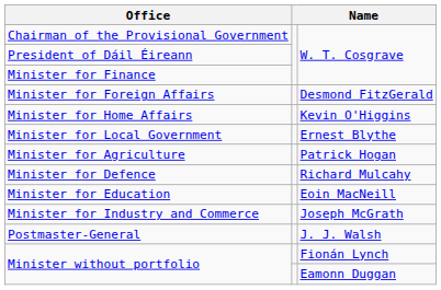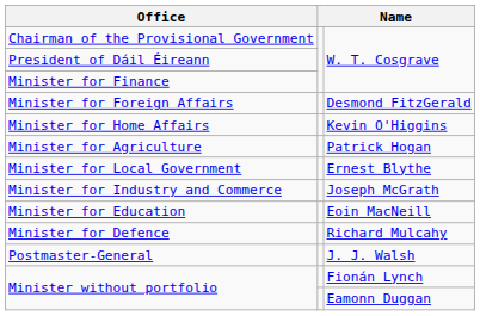rows swapped: Minister for Local Government <-> Minister for Agriculture
rows swapped: Minister for Industry and Commerce <-> Minister for Defence
